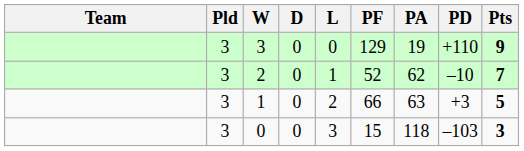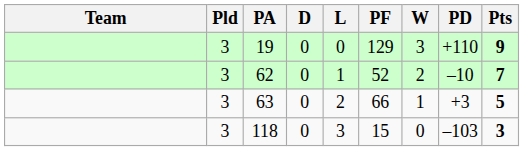columns swapped: W <-> PA
